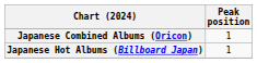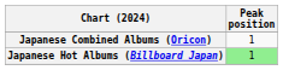Japanese Hot Albums (Billboard Japan) | Peak position: no background -> lightgreen background
